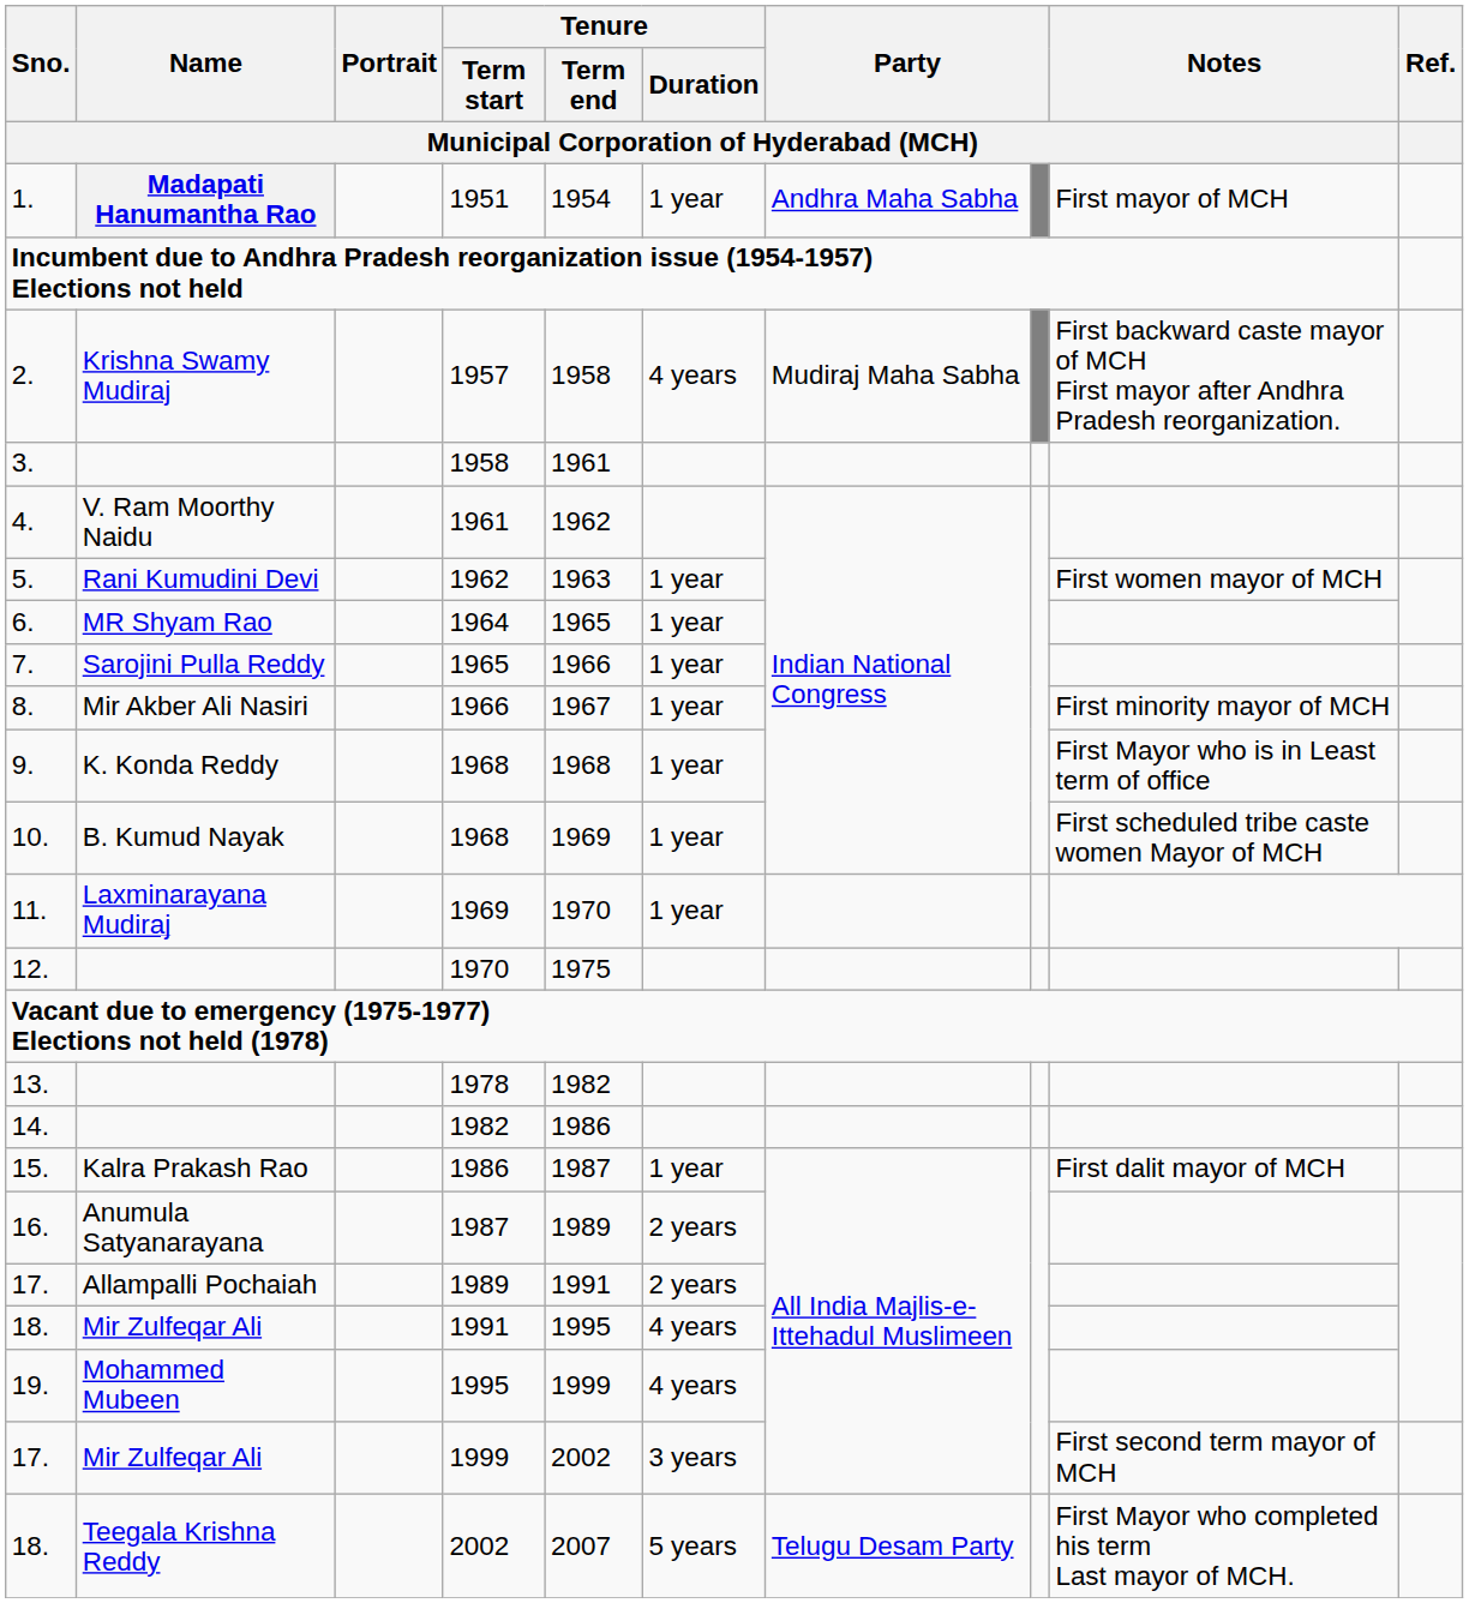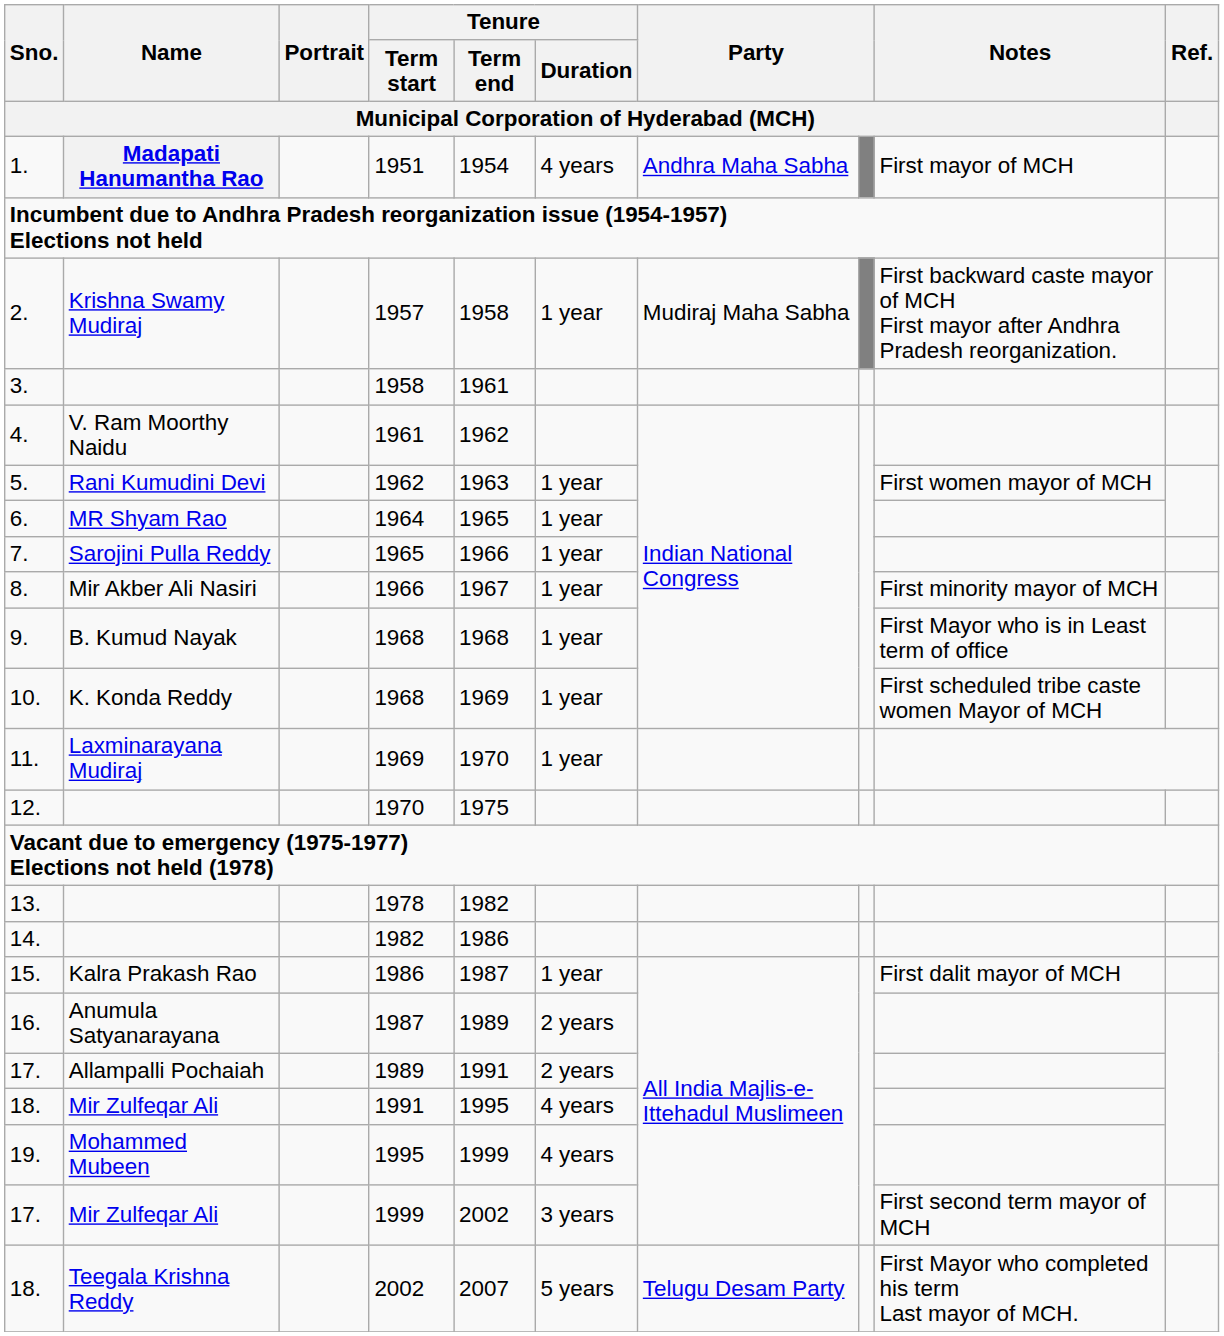1951 | Tenure / Duration / Municipal Corporation of Hyderabad (MCH): 1 year -> 4 years
1957 | Tenure / Duration / Municipal Corporation of Hyderabad (MCH): 4 years -> 1 year
9. / 1968 | Name / Municipal Corporation of Hyderabad (MCH): K. Konda Reddy -> B. Kumud Nayak
10. / 1968 | Name / Municipal Corporation of Hyderabad (MCH): B. Kumud Nayak -> K. Konda Reddy
